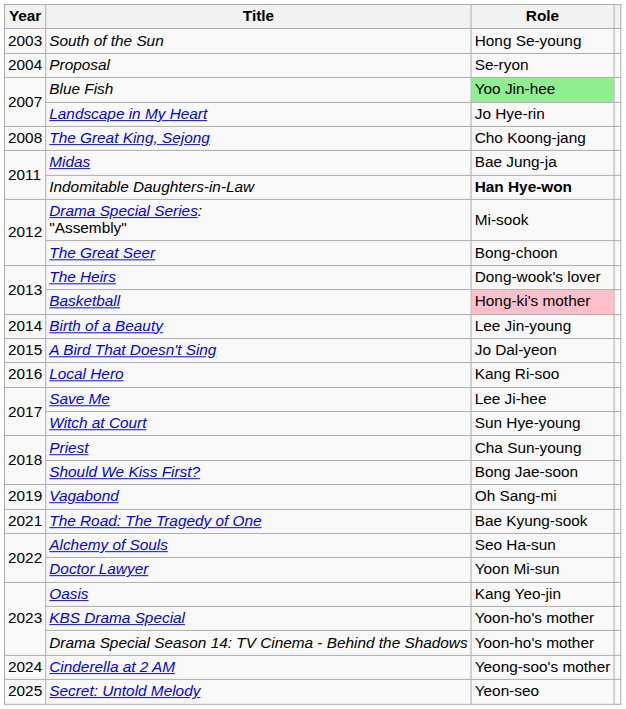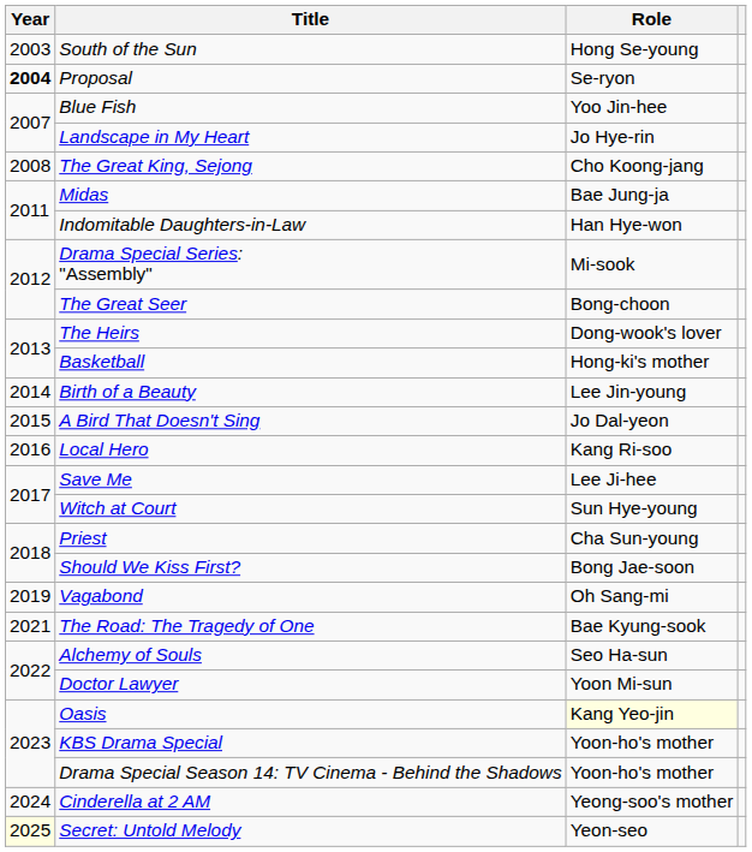Proposal | Year: normal -> bold
Blue Fish | Role: lightgreen background -> no background
Indomitable Daughters-in-Law | Role: bold -> normal
Basketball | Role: pink background -> no background
Oasis | Role: no background -> lightyellow background
Secret: Untold Melody | Year: no background -> lightyellow background
